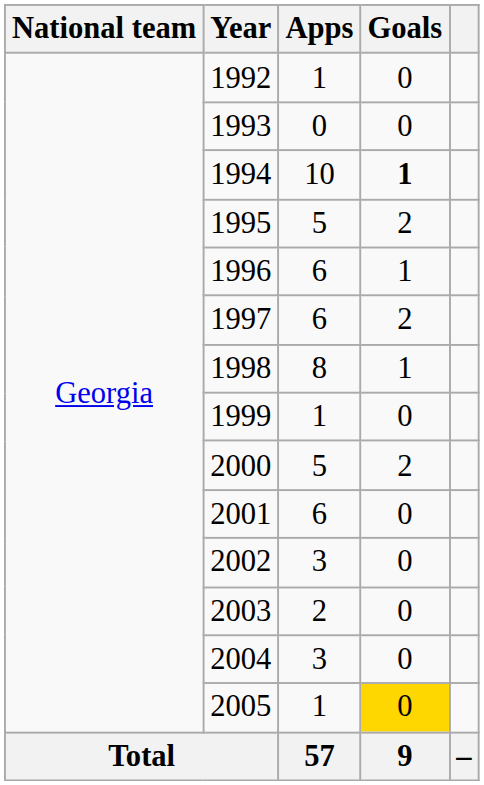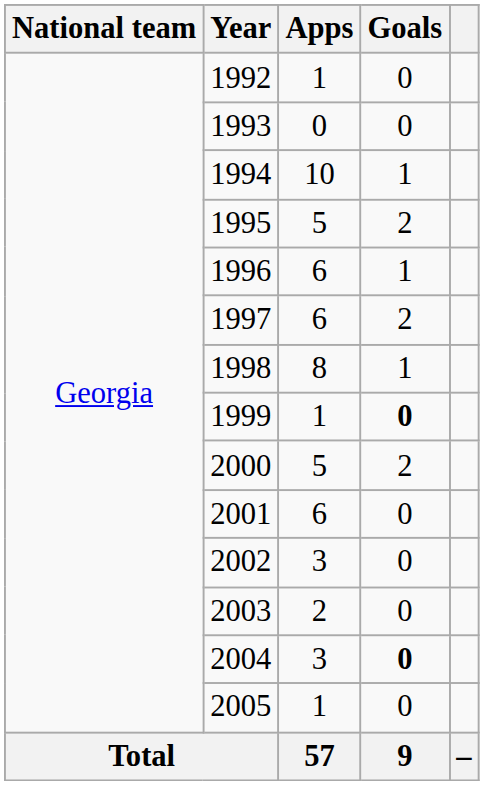1994 | Goals: bold -> normal
1999 | Goals: normal -> bold
2004 | Goals: normal -> bold
2005 | Goals: gold background -> no background
